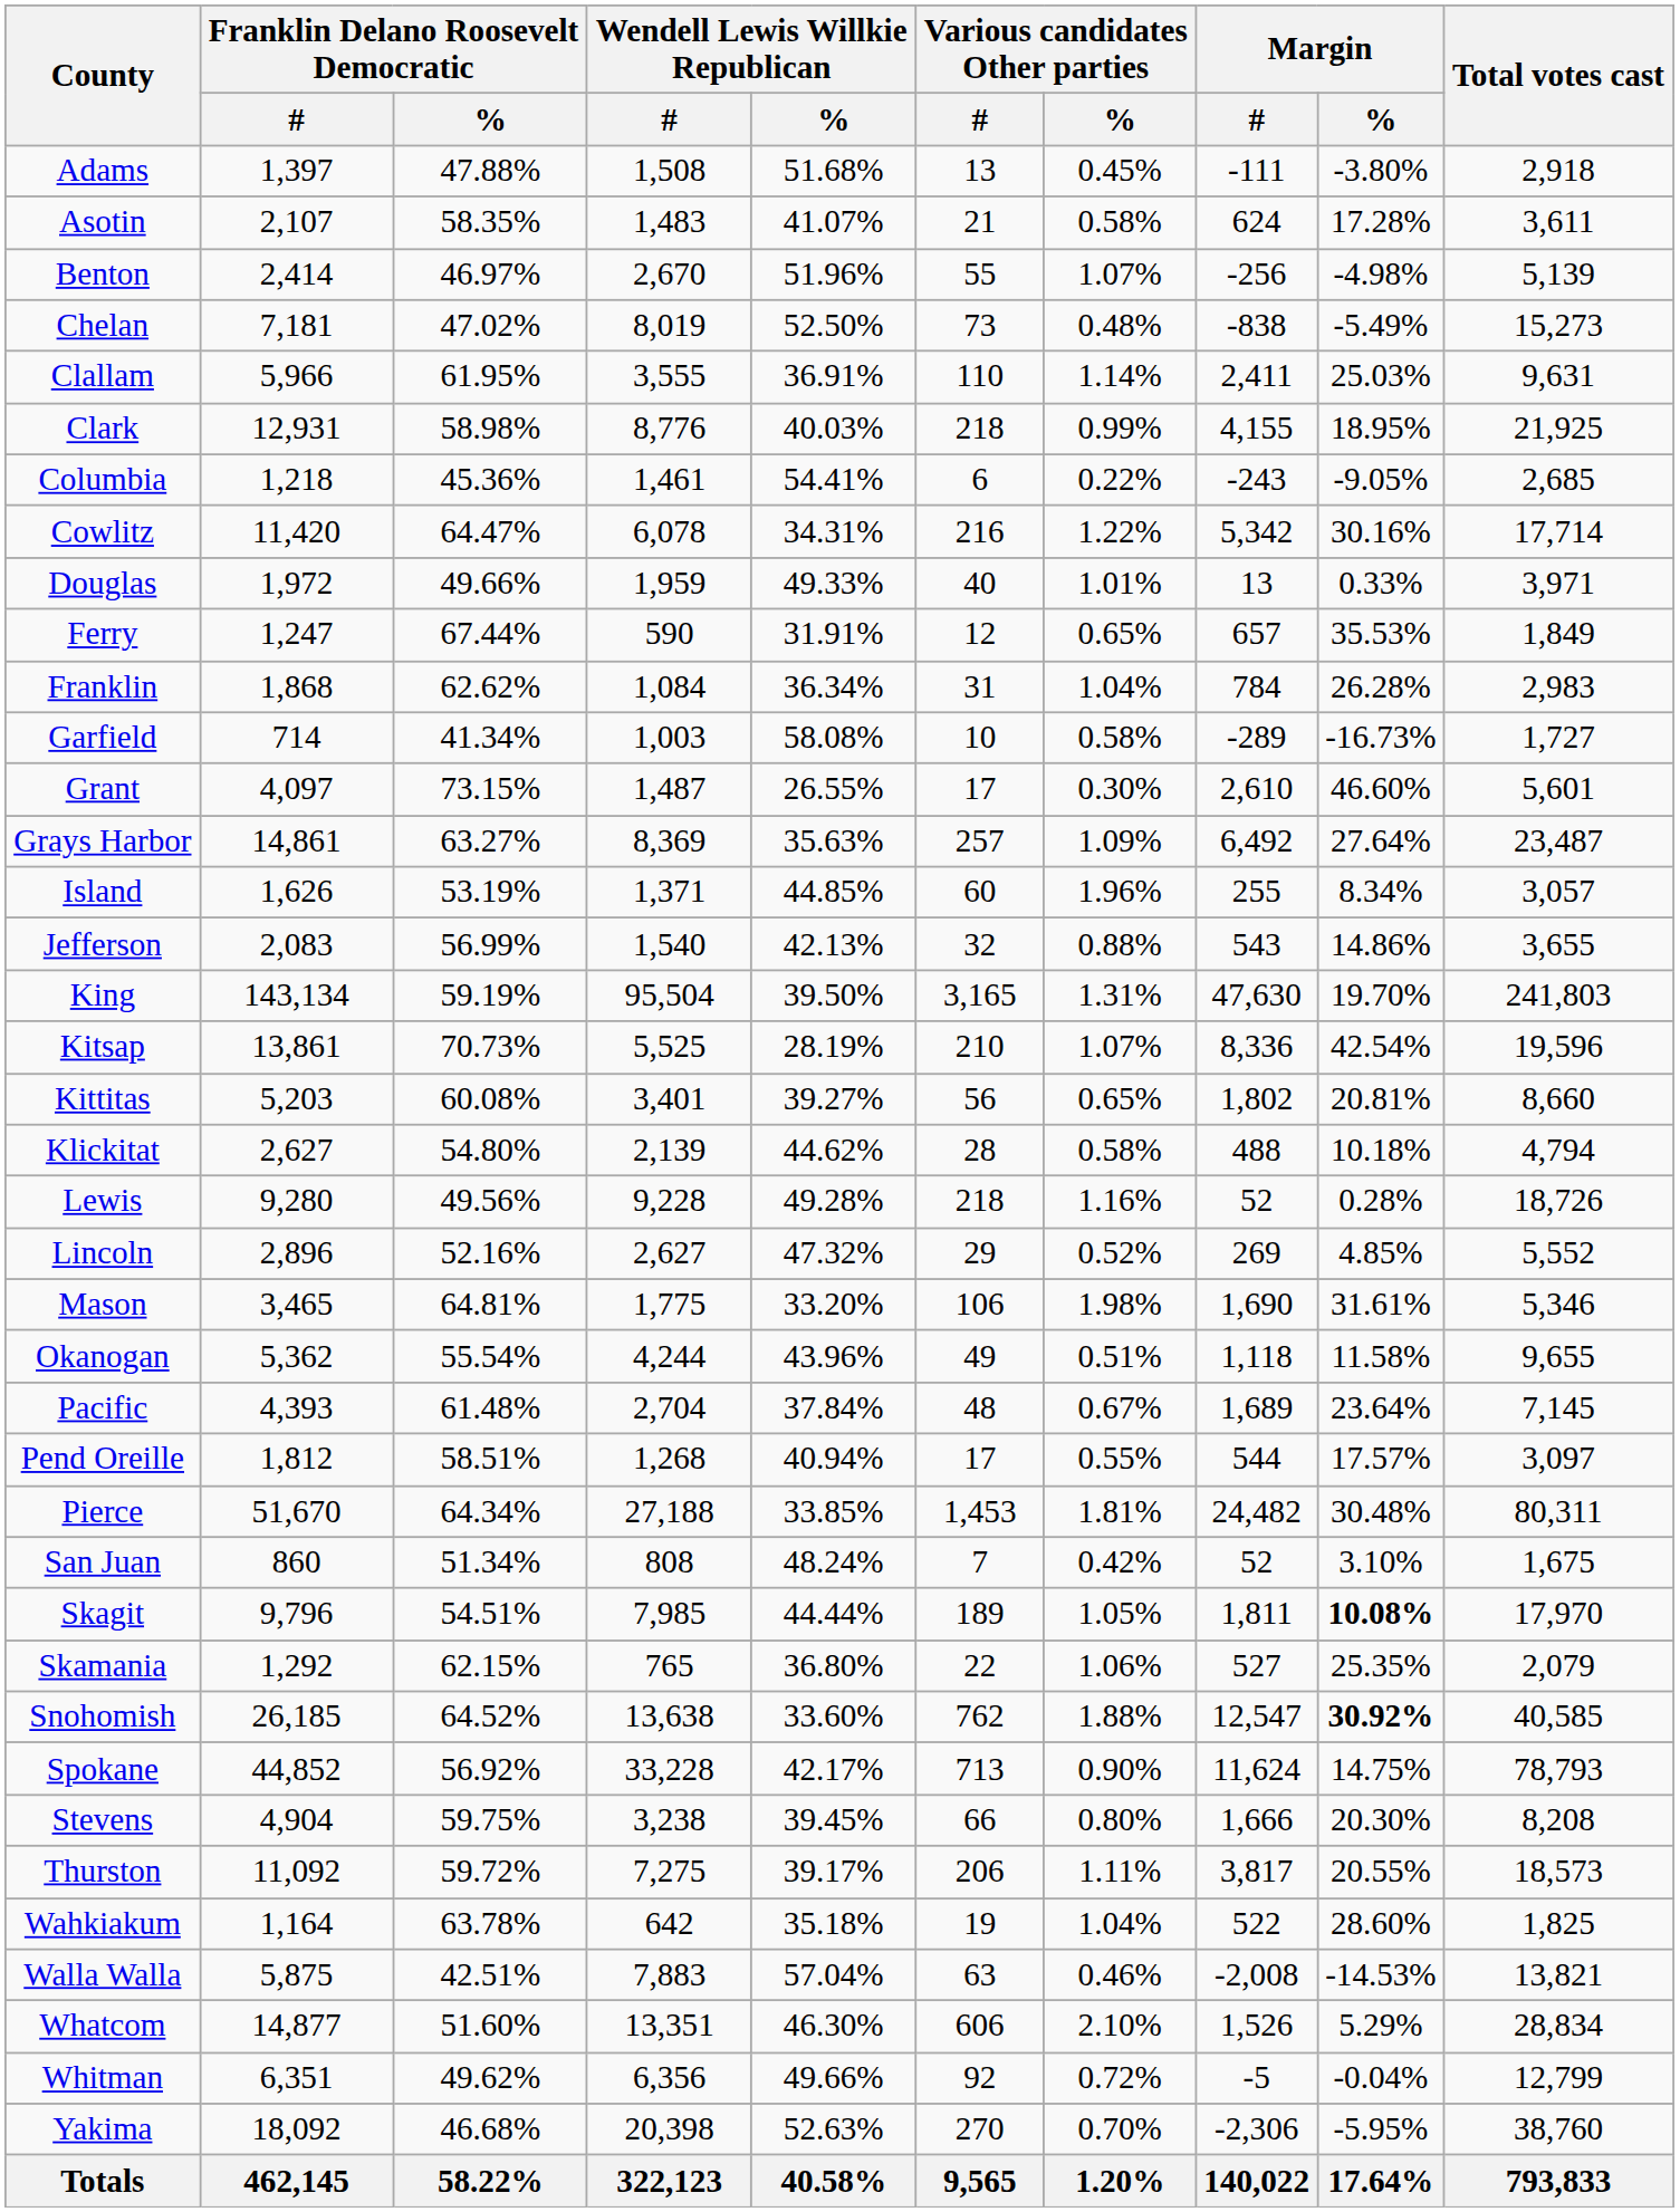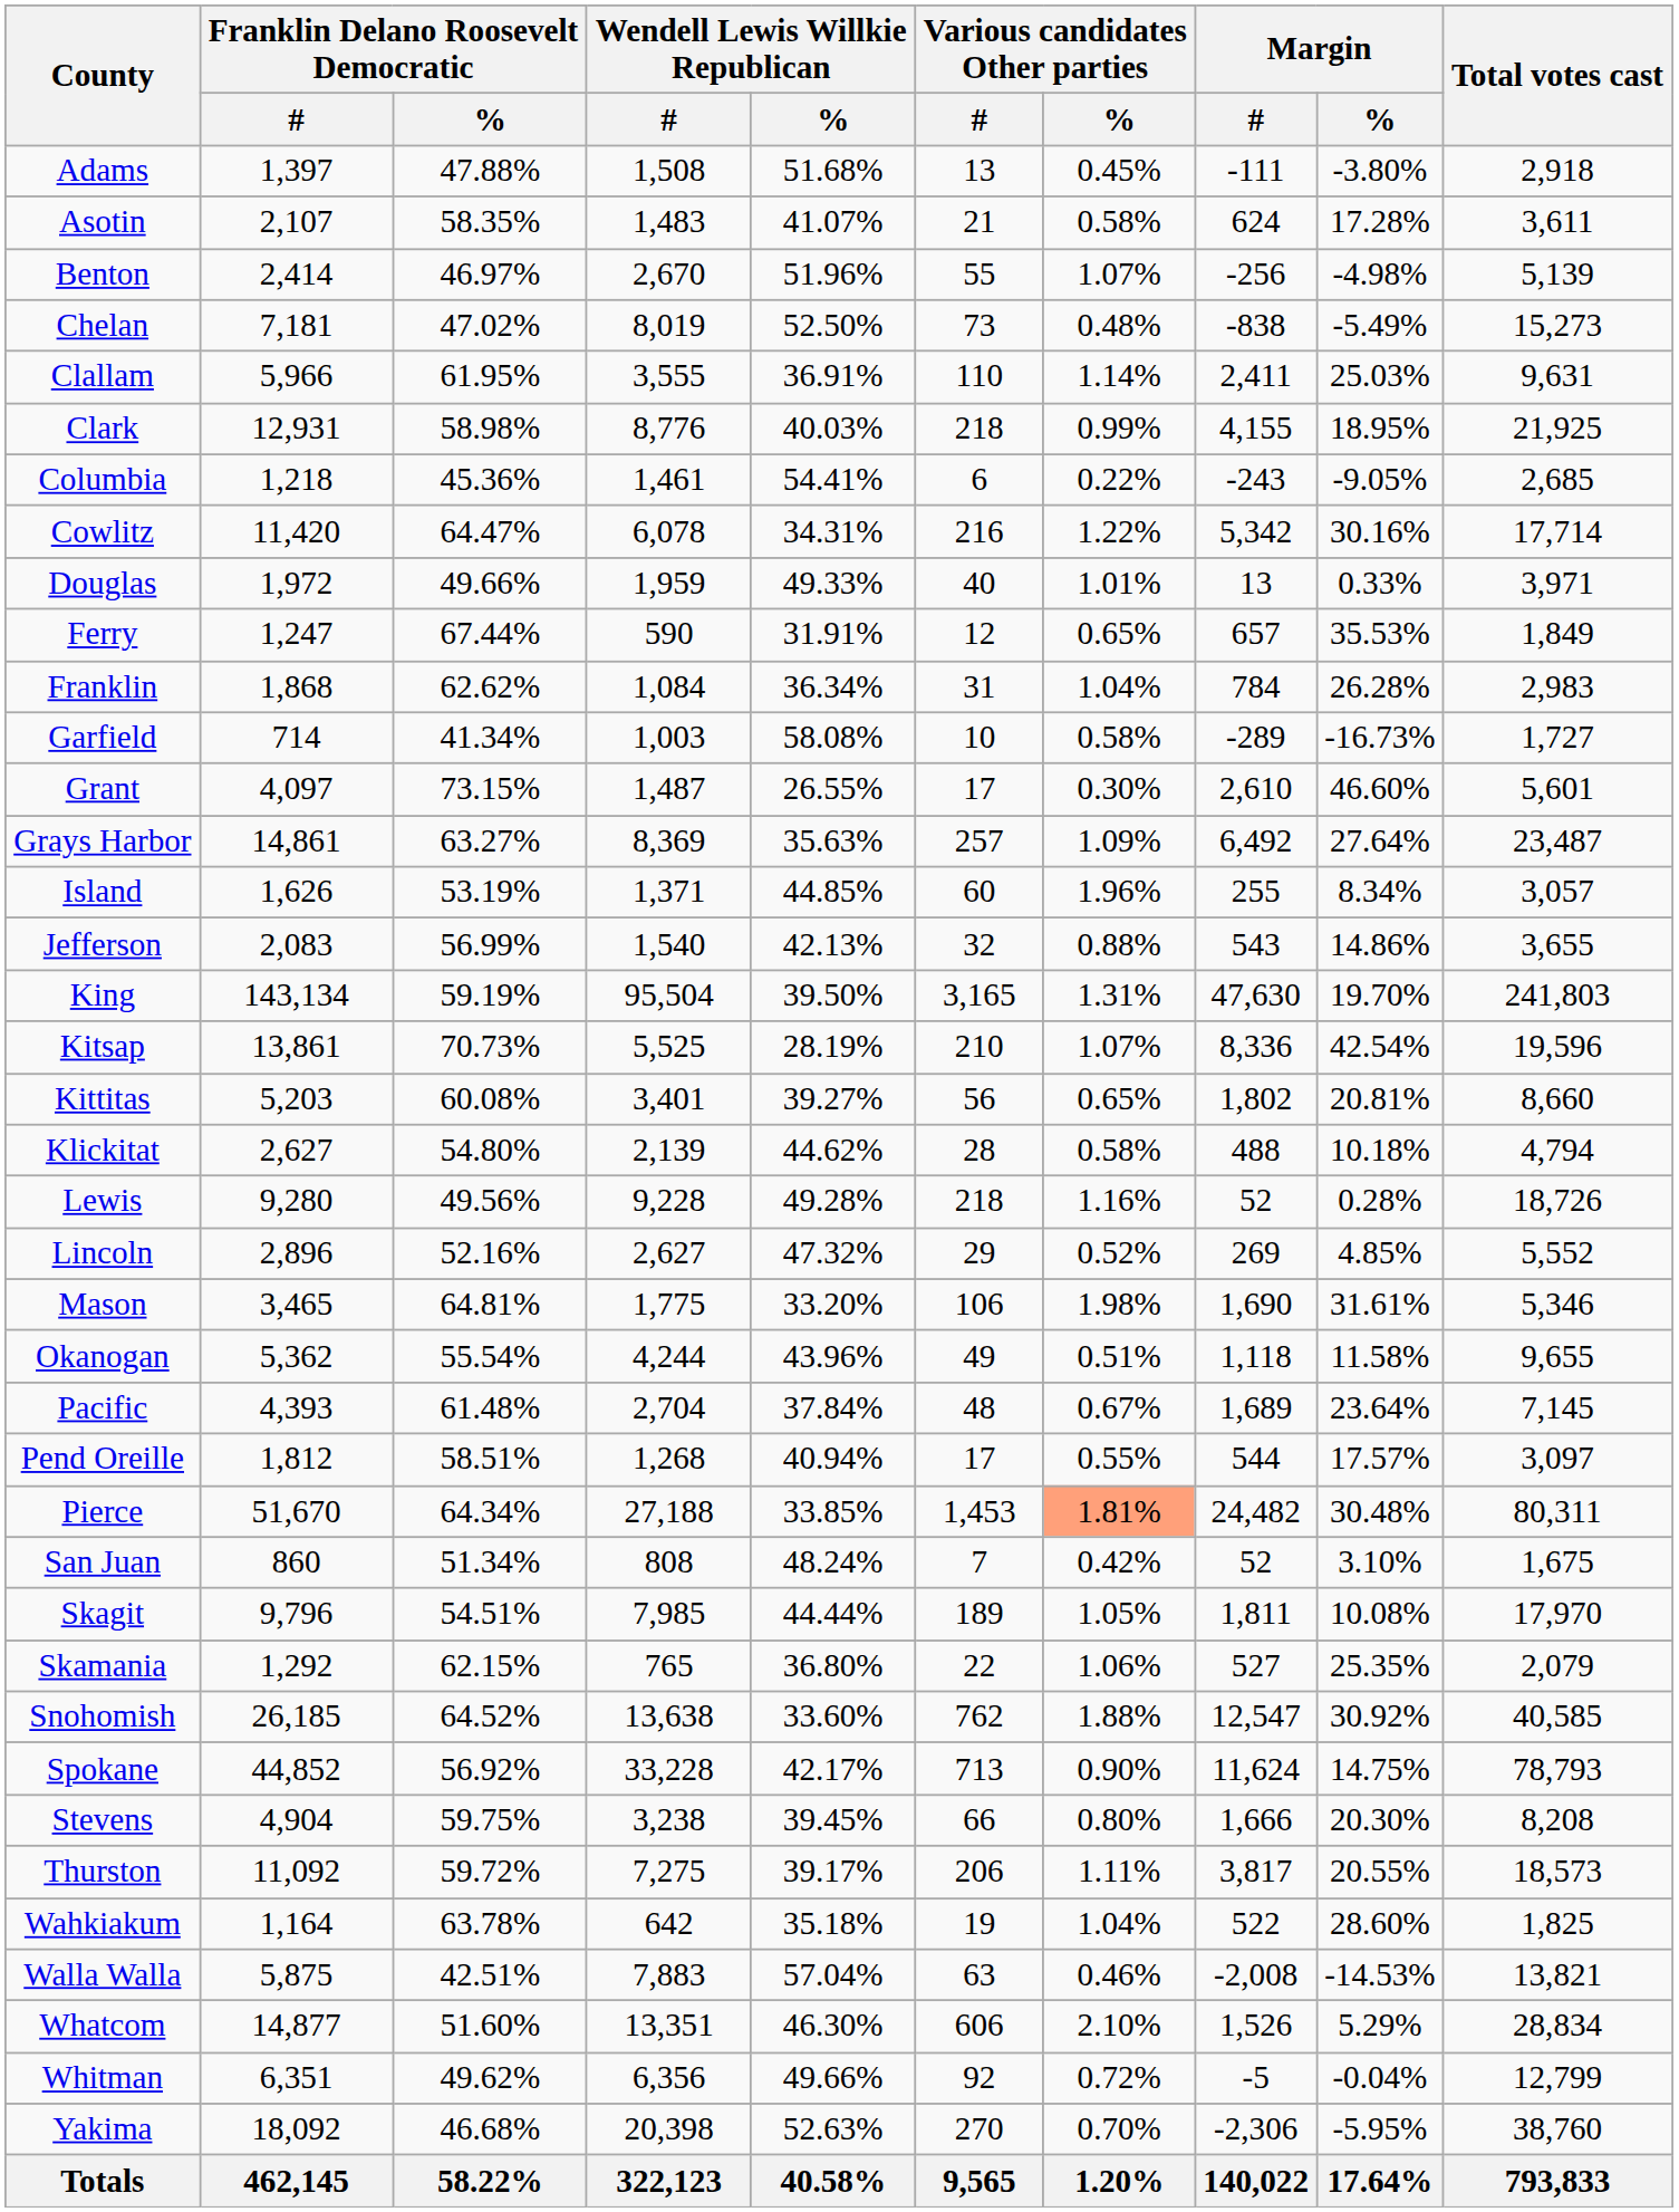Pierce | Various candidates Other parties / %: no background -> lightsalmon background
Skagit | Margin / %: bold -> normal
Snohomish | Margin / %: bold -> normal
